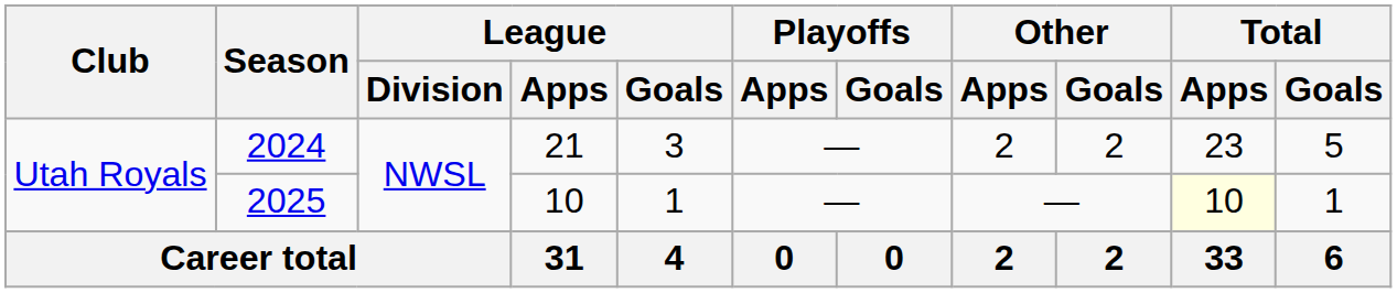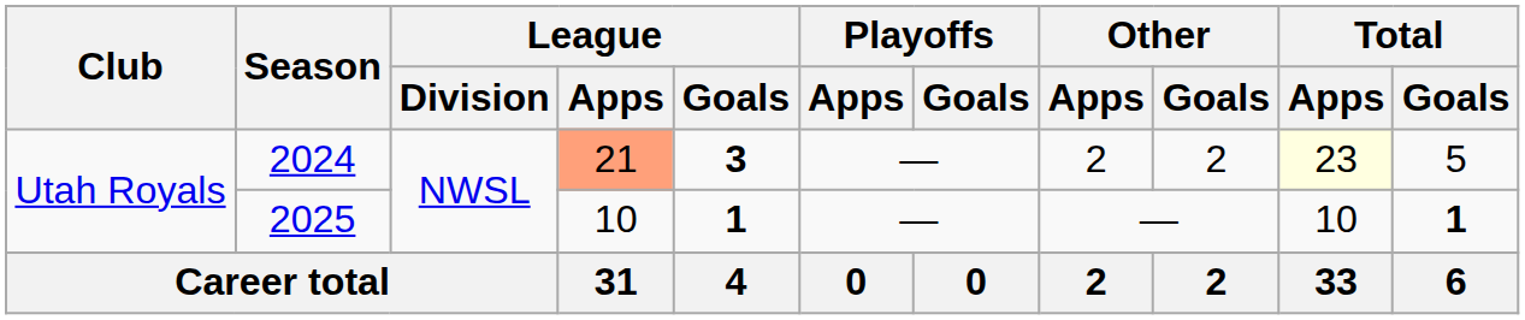2024 | League / Apps: no background -> lightsalmon background
2024 | League / Goals: normal -> bold
2024 | Total / Apps: no background -> lightyellow background
2025 | League / Goals: normal -> bold
2025 | Total / Apps: lightyellow background -> no background
2025 | Total / Goals: normal -> bold
